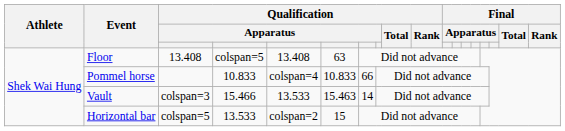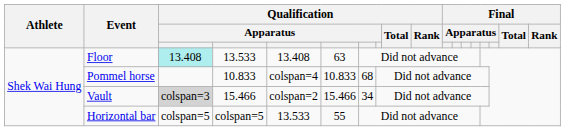Floor | column 3: no background -> paleturquoise background
Floor | column 4: colspan=5 -> 13.533
Pommel horse | column 7: 66 -> 68
Vault | column 3: no background -> lightgrey background
Vault | column 5: 13.533 -> colspan=2
Vault | column 6: 15.463 -> 15.466
Vault | column 7: 14 -> 34
Horizontal bar | column 4: 13.533 -> colspan=5
Horizontal bar | column 5: colspan=2 -> 13.533
Horizontal bar | column 6: 15 -> 55
